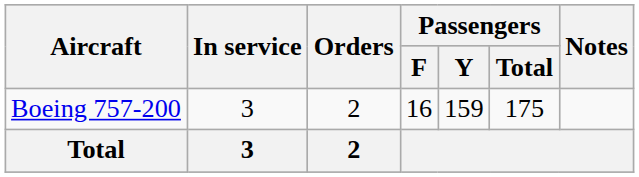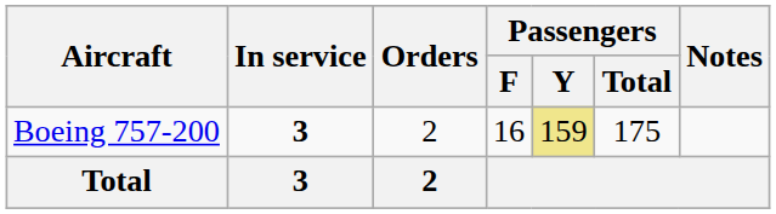Boeing 757-200 | In service: normal -> bold
Boeing 757-200 | Passengers / Y: no background -> khaki background
